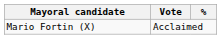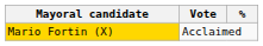Mario Fortin (X) | Mayoral candidate: no background -> gold background
